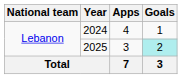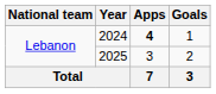2024 | Apps: normal -> bold
2025 | Goals: paleturquoise background -> no background
